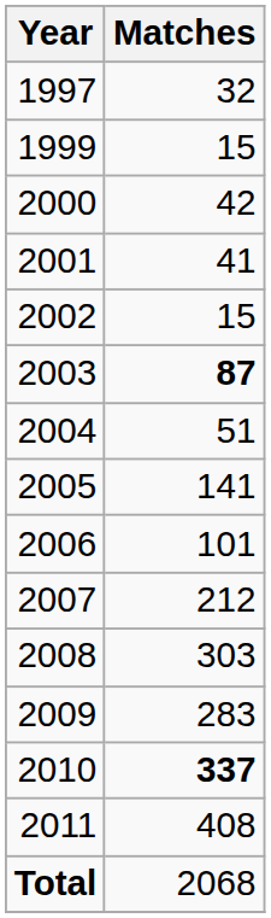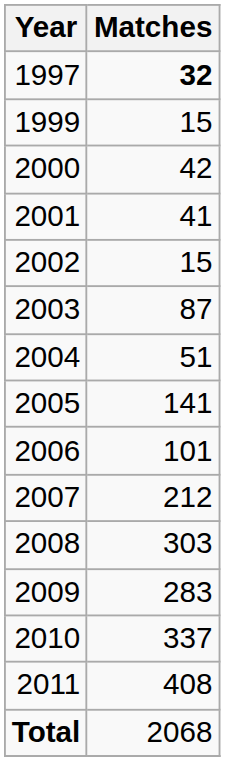1997 | Matches: normal -> bold
2003 | Matches: bold -> normal
2010 | Matches: bold -> normal
